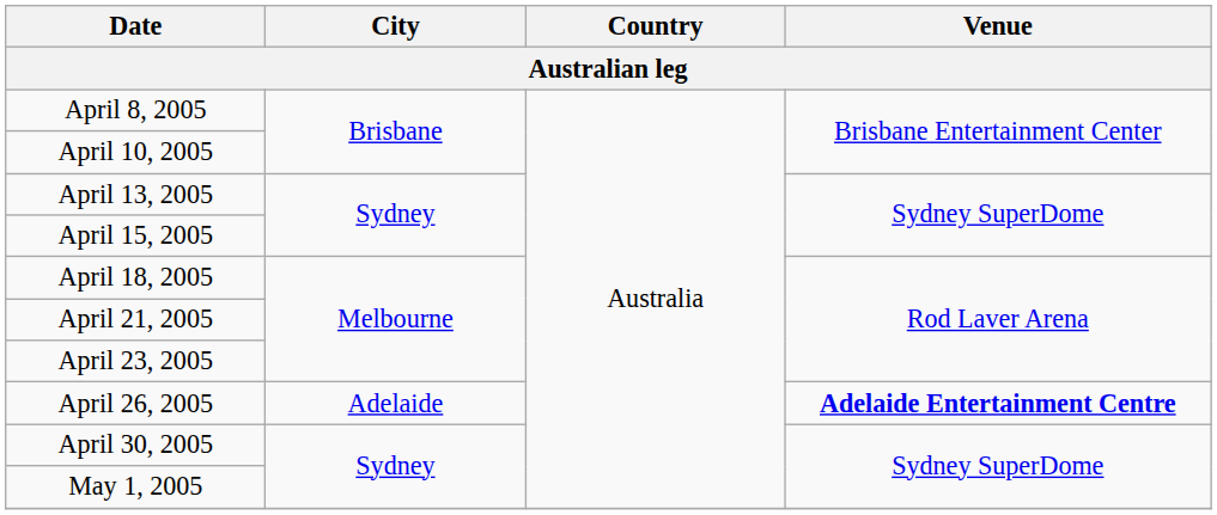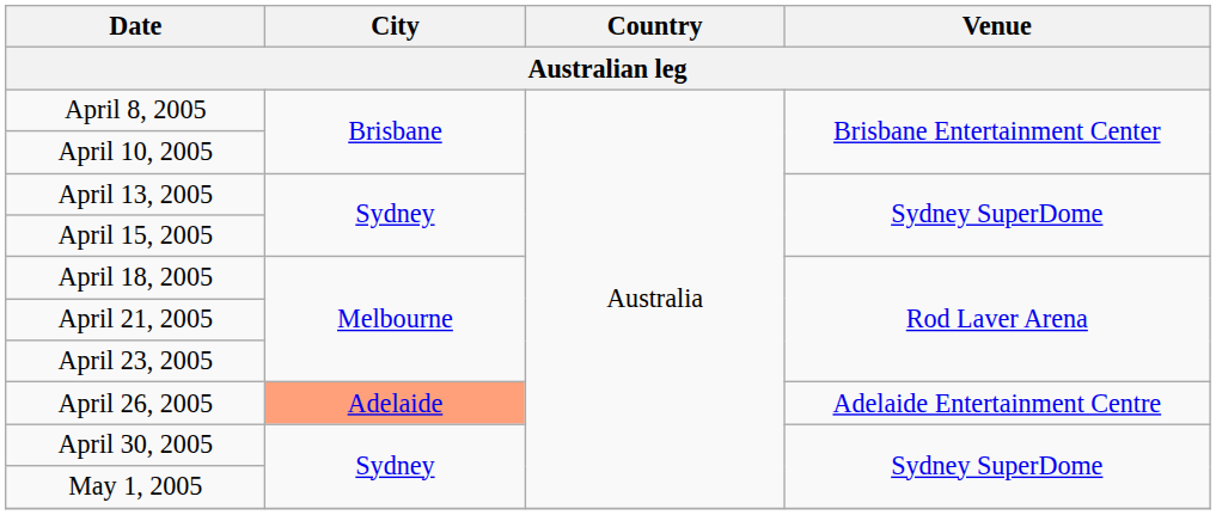April 26, 2005 | City: no background -> lightsalmon background
April 26, 2005 | Venue: bold -> normal
